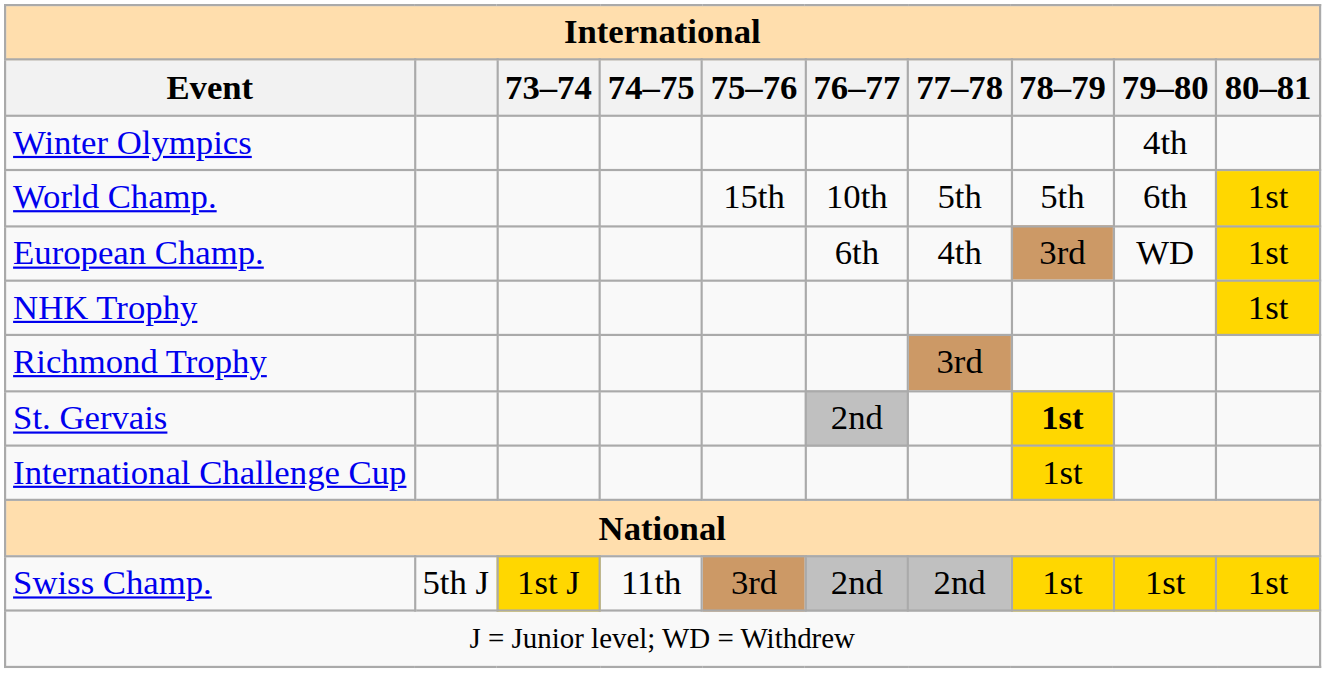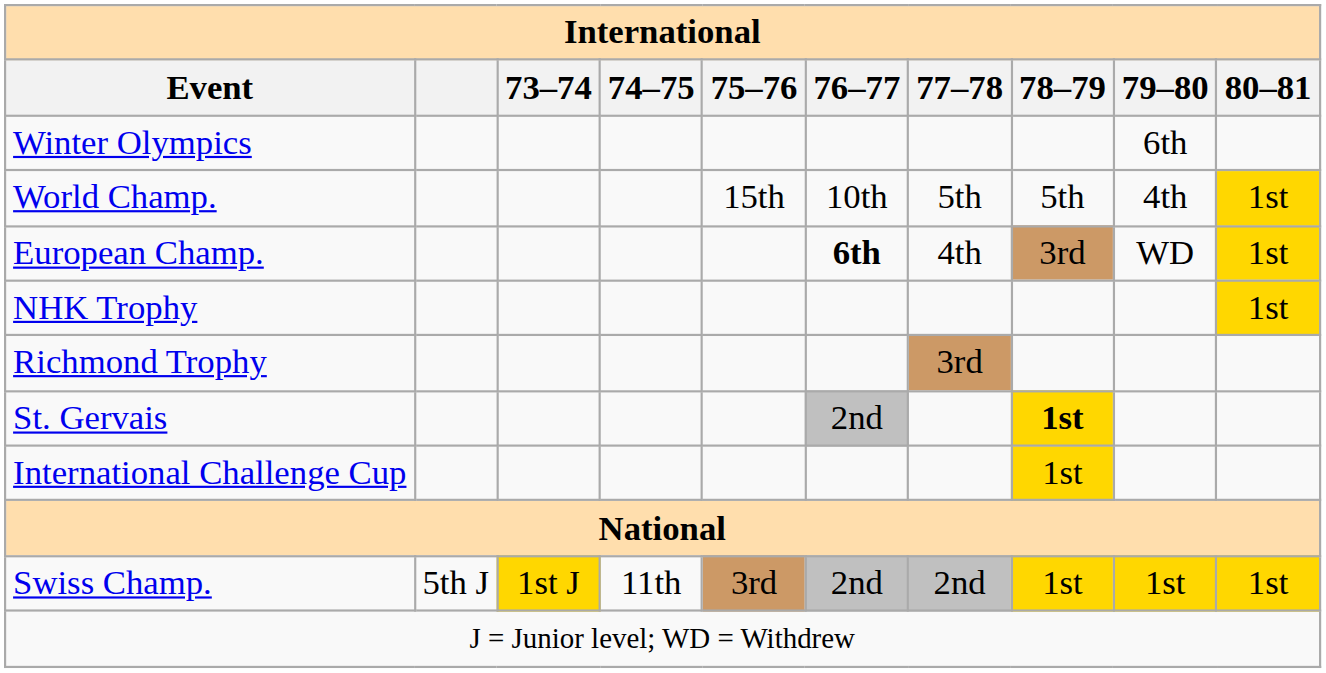Winter Olympics | 79–80: 4th -> 6th
World Champ. | 79–80: 6th -> 4th
European Champ. | 76–77: normal -> bold
